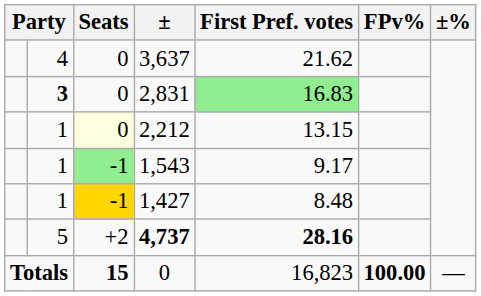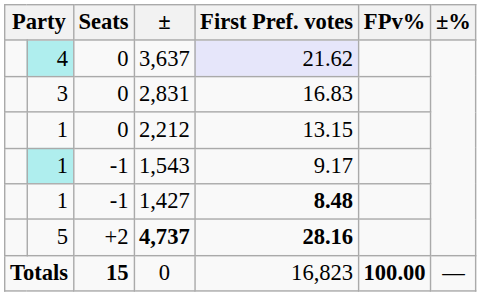3,637 | column 2: no background -> paleturquoise background
3,637 | First Pref. votes: no background -> lavender background
2,831 | column 2: bold -> normal
2,831 | First Pref. votes: lightgreen background -> no background
2,212 | Seats: lightyellow background -> no background
1,543 | column 2: no background -> paleturquoise background
1,543 | Seats: lightgreen background -> no background
1,427 | Seats: gold background -> no background
1,427 | First Pref. votes: normal -> bold
